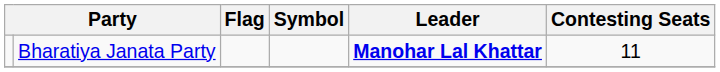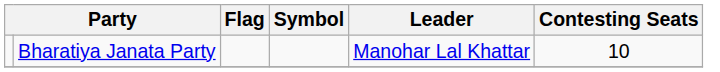Bharatiya Janata Party | Leader: bold -> normal
Bharatiya Janata Party | Contesting Seats: 11 -> 10
